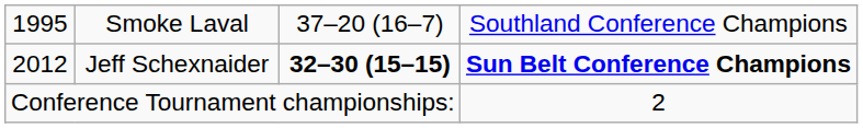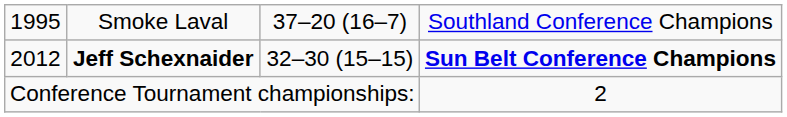2012 | column 2: normal -> bold
2012 | column 3: bold -> normal
